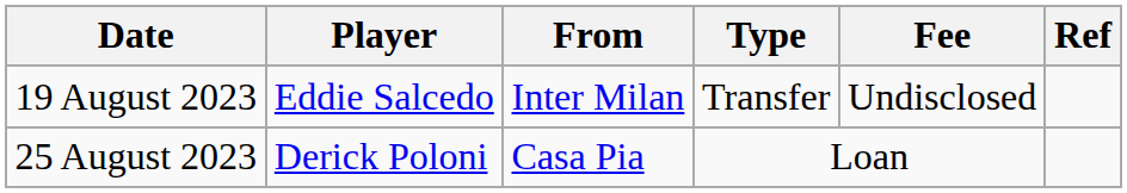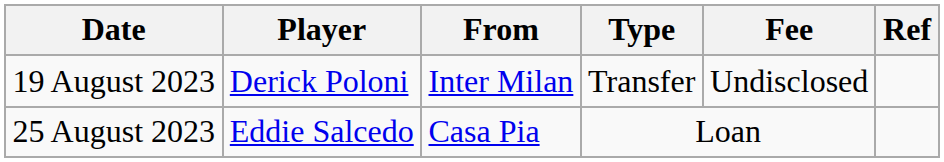19 August 2023 | Player: Eddie Salcedo -> Derick Poloni
25 August 2023 | Player: Derick Poloni -> Eddie Salcedo
